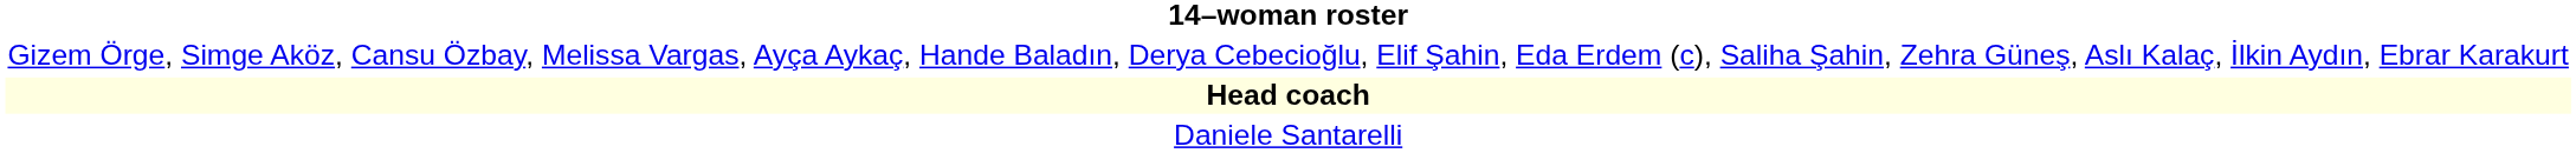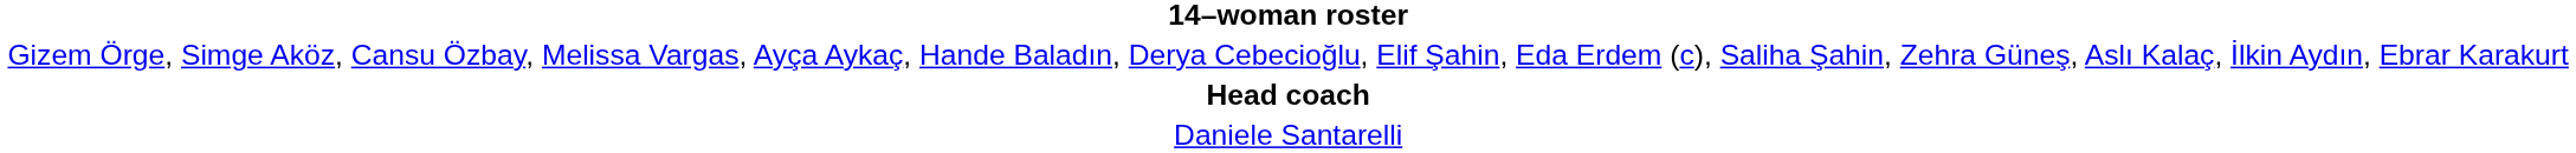row 3 | column 1: lightyellow background -> no background
